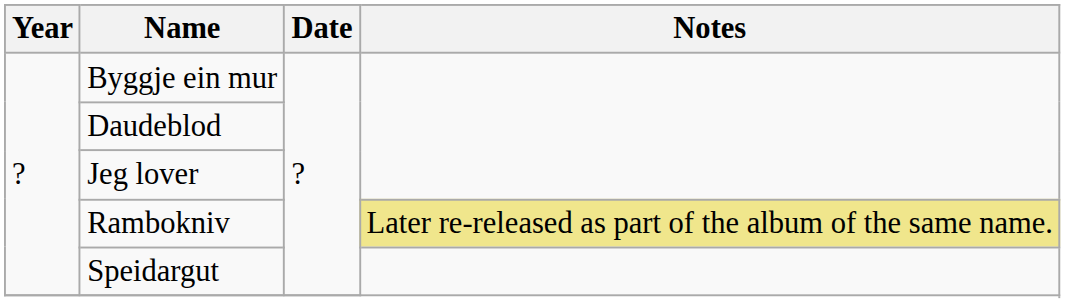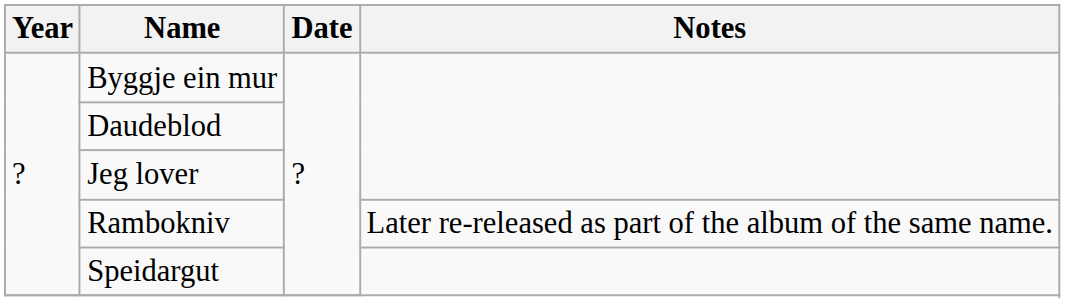Rambokniv | Notes: khaki background -> no background
